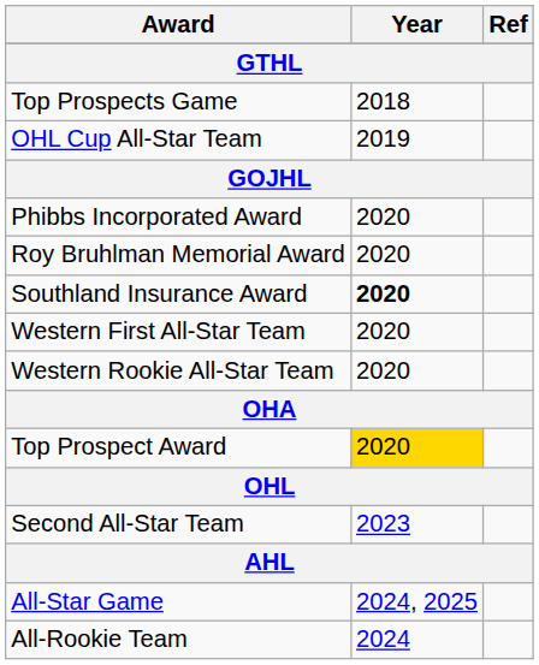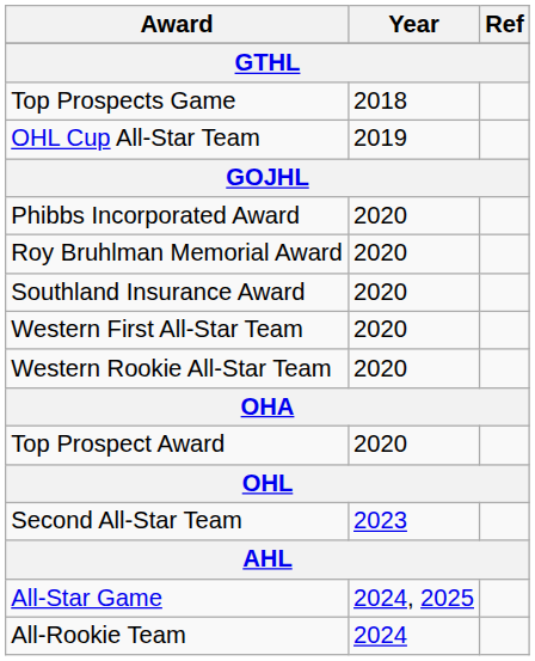Southland Insurance Award | Year: bold -> normal
Top Prospect Award | Year: gold background -> no background
